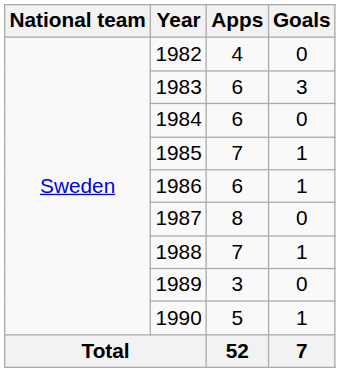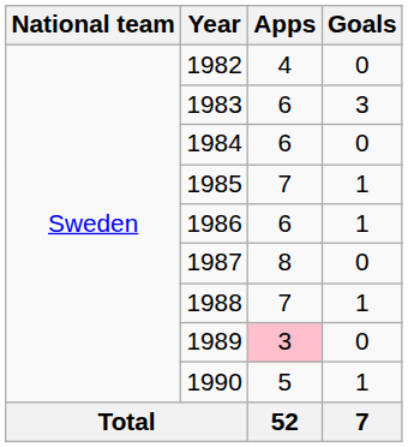1989 | Apps: no background -> pink background
